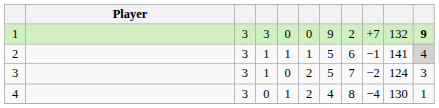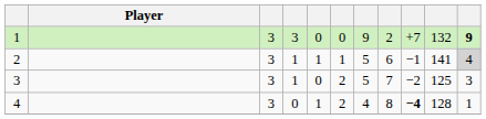row 4 | column 10: 124 -> 125
row 5 | column 9: normal -> bold
row 5 | column 10: 130 -> 128
